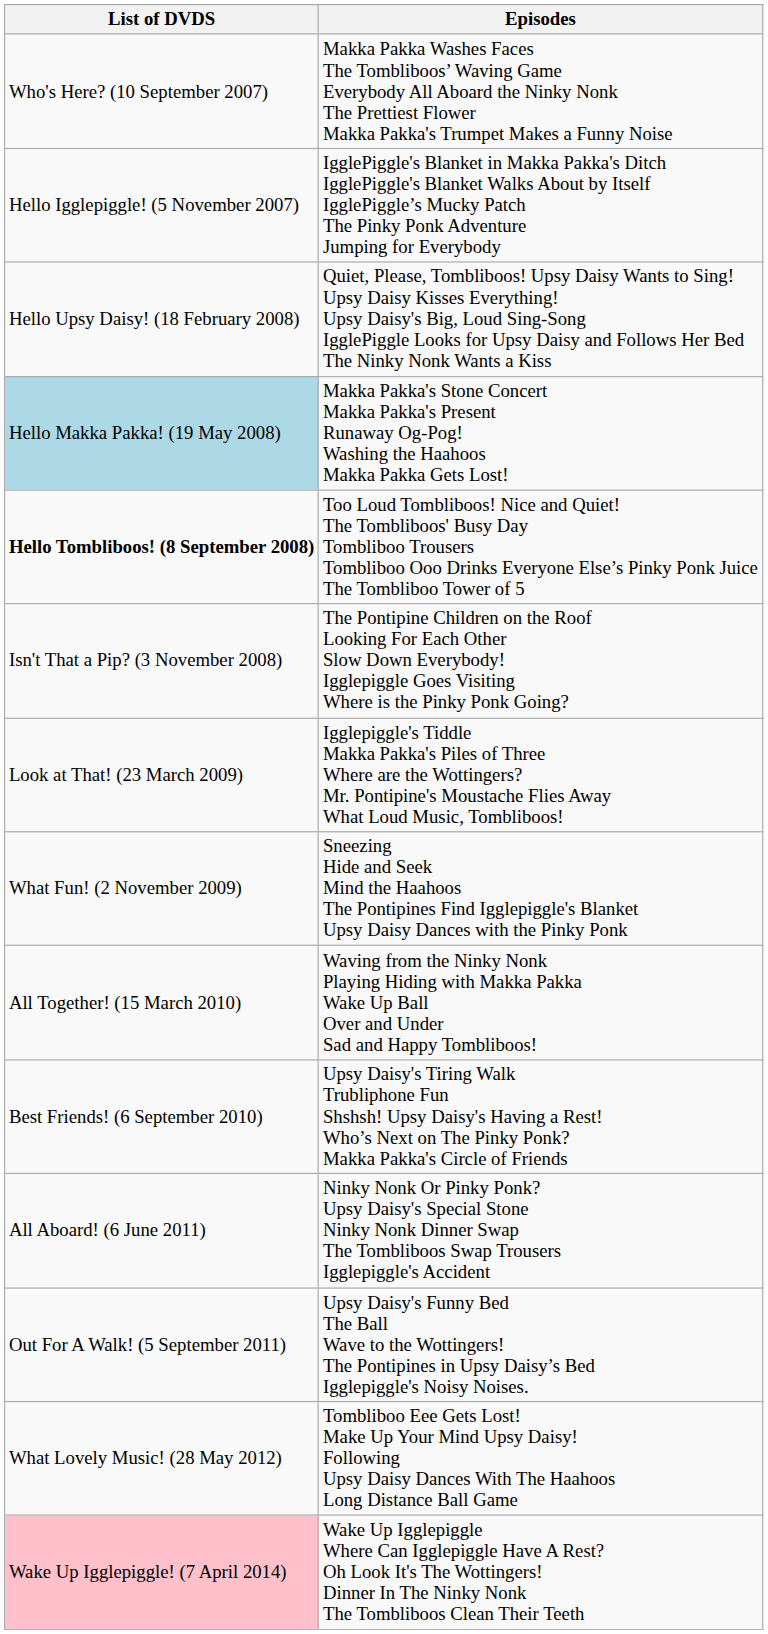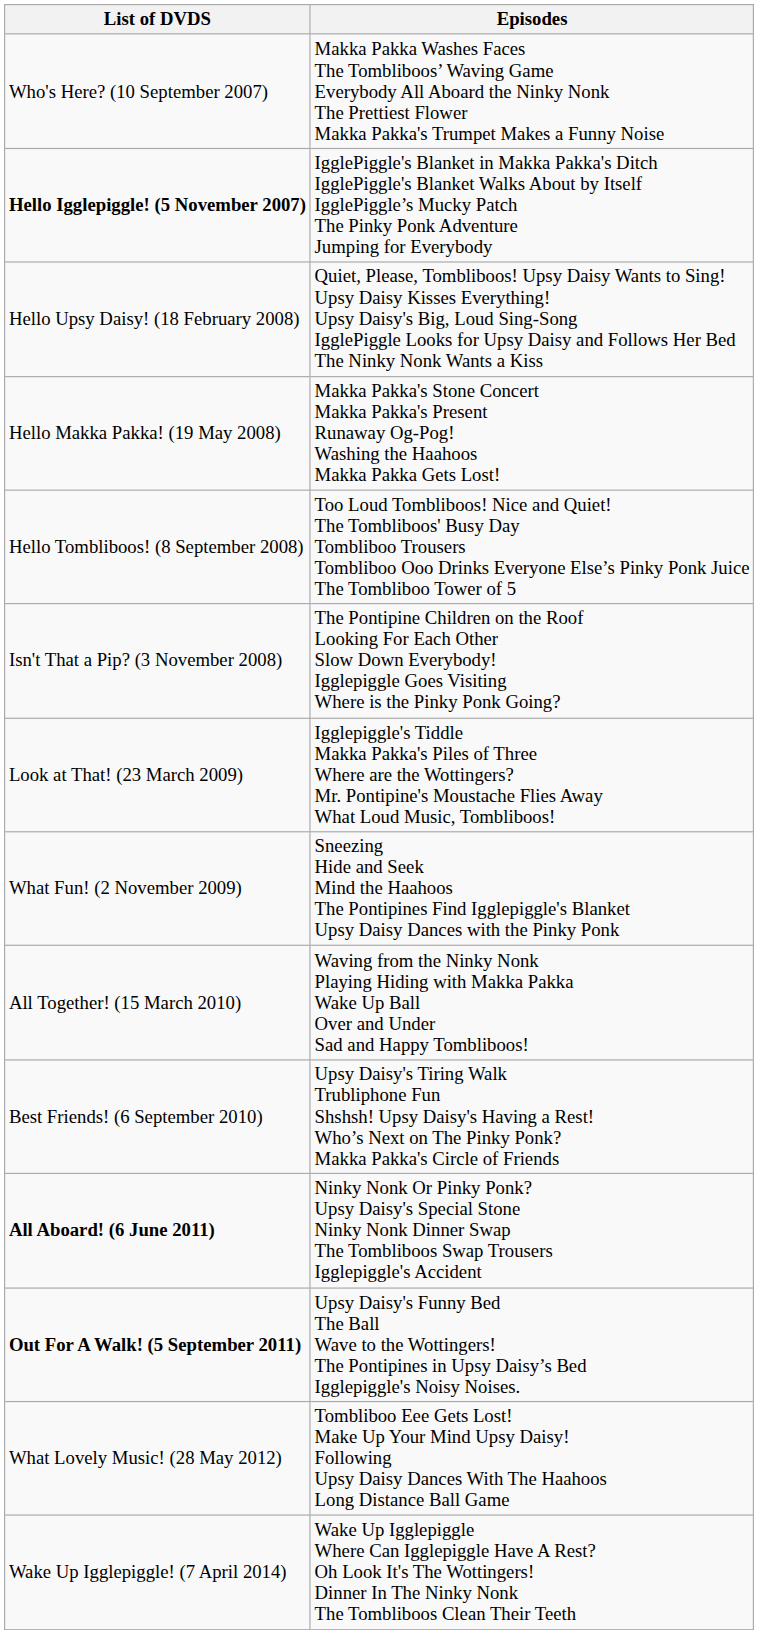Hello Igglepiggle! (5 November 2007) | List of DVDS: normal -> bold
Hello Makka Pakka! (19 May 2008) | List of DVDS: lightblue background -> no background
Hello Tombliboos! (8 September 2008) | List of DVDS: bold -> normal
All Aboard! (6 June 2011) | List of DVDS: normal -> bold
Out For A Walk! (5 September 2011) | List of DVDS: normal -> bold
Wake Up Igglepiggle! (7 April 2014) | List of DVDS: pink background -> no background
